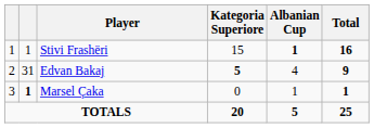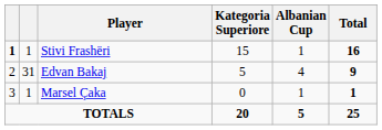Stivi Frashëri | column 1: normal -> bold
Stivi Frashëri | Albanian Cup: bold -> normal
Edvan Bakaj | Kategoria Superiore: bold -> normal
Marsel Çaka | column 2: bold -> normal
